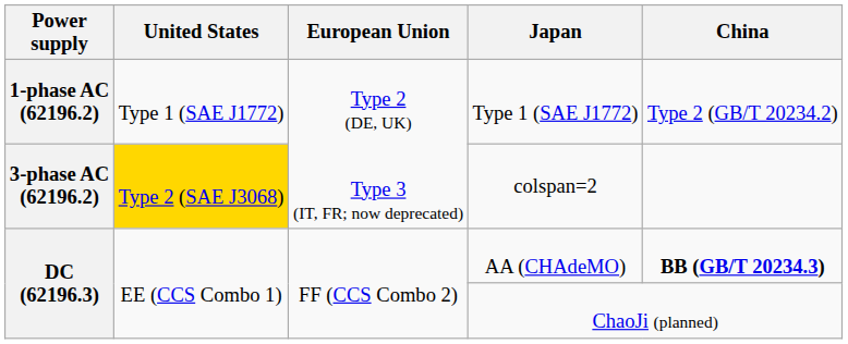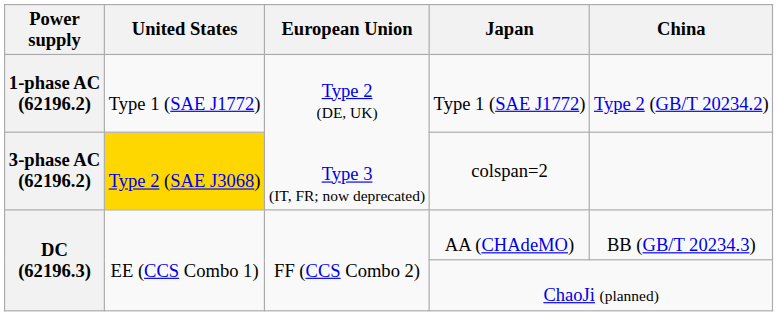AA (CHAdeMO) | China: bold -> normal
